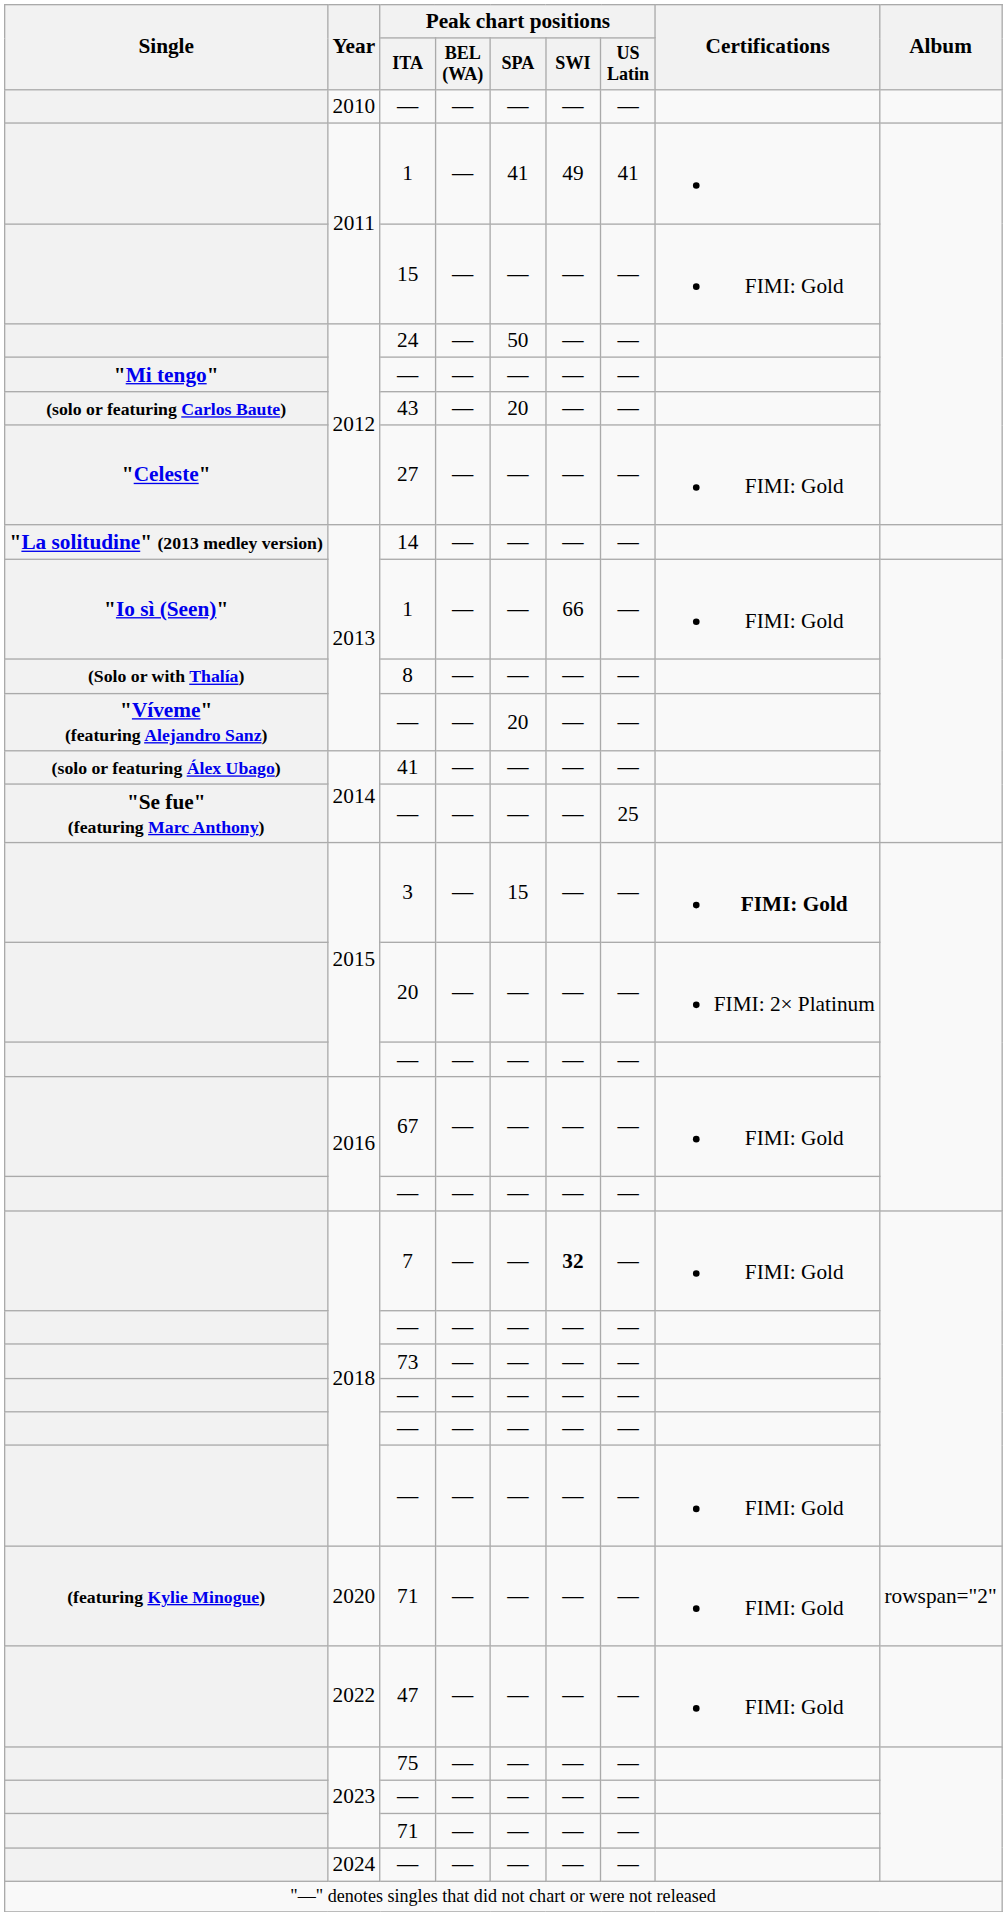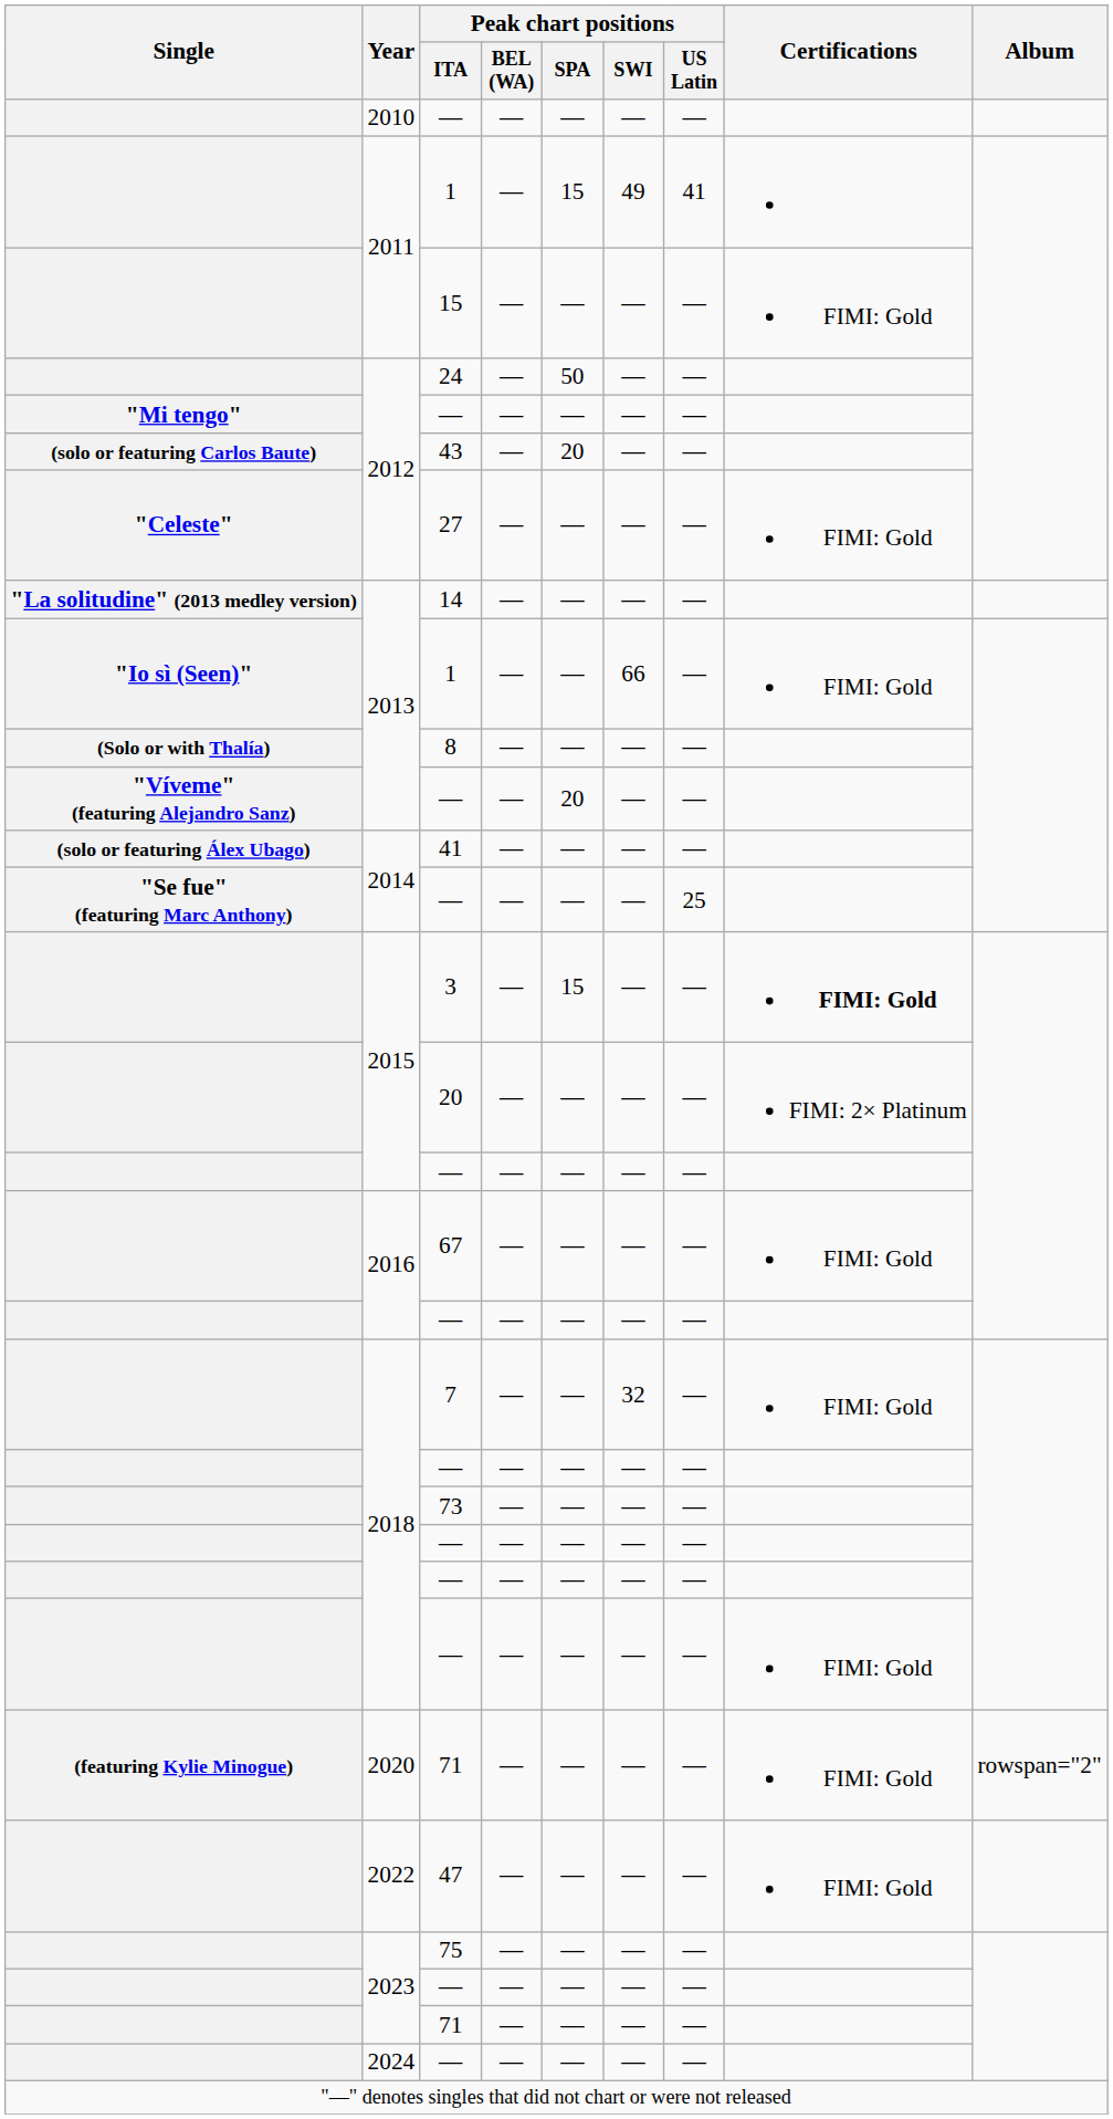2011 / 1 | Peak chart positions / SPA: 41 -> 15
7 | Peak chart positions / SWI: bold -> normal
